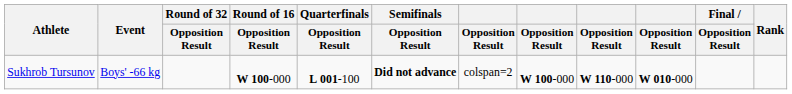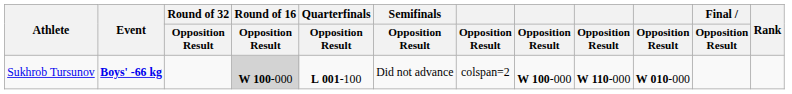Sukhrob Tursunov | Event: normal -> bold
Sukhrob Tursunov | Round of 16 / Opposition Result: no background -> lightgrey background
Sukhrob Tursunov | Semifinals / Opposition Result: bold -> normal
